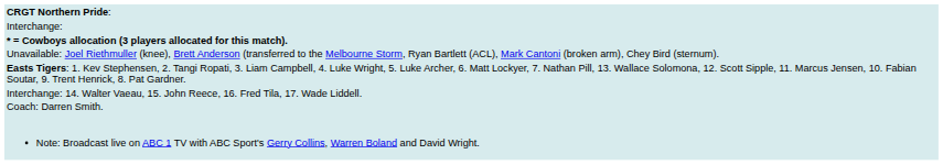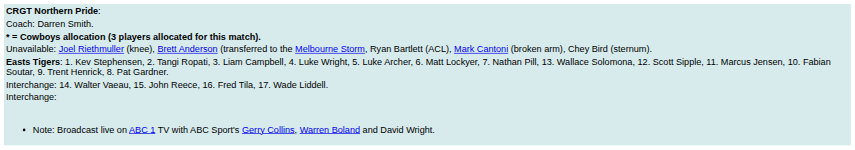row 2 | column 1: Interchange: -> Coach: Darren Smith.
row 7 | column 1: Coach: Darren Smith. -> Interchange:
